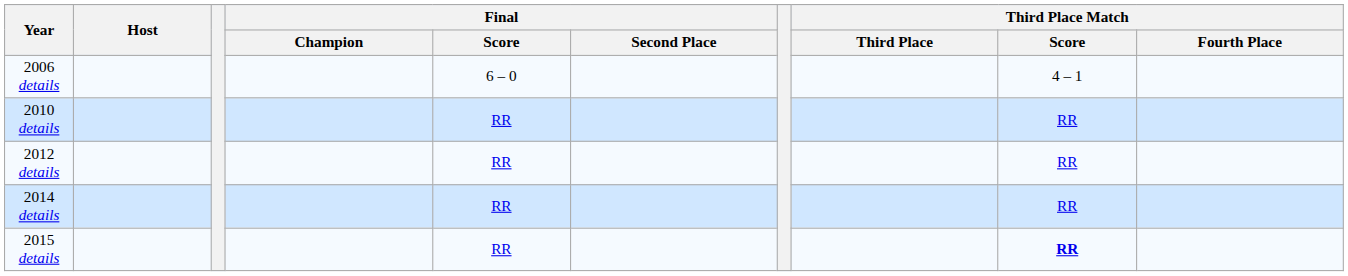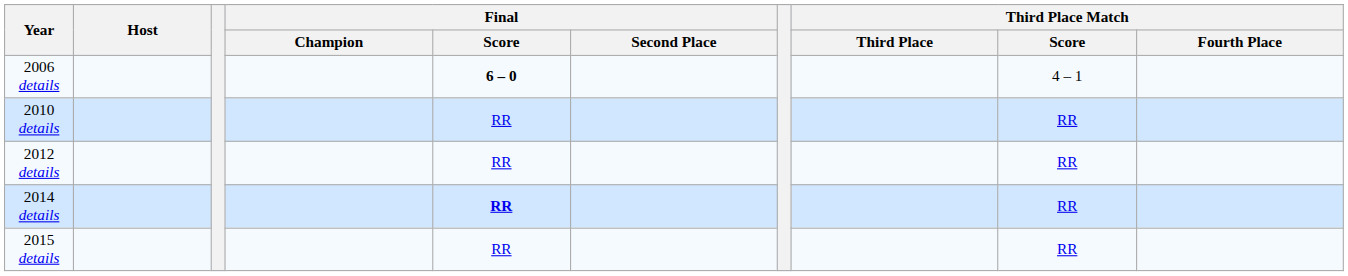2006 details | Final / Score: normal -> bold
2014 details | Final / Score: normal -> bold
2015 details | Third Place Match / Score: bold -> normal
